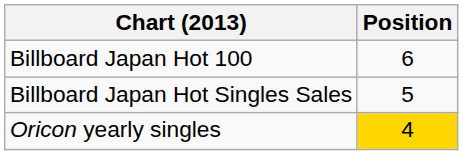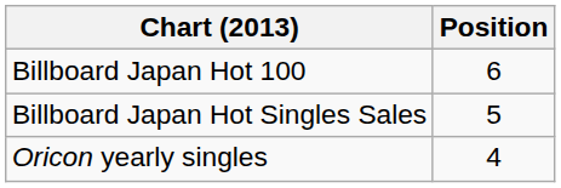Oricon yearly singles | Position: gold background -> no background
